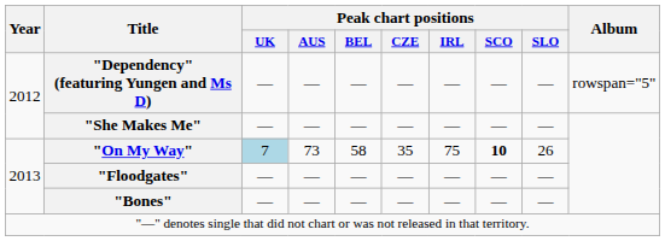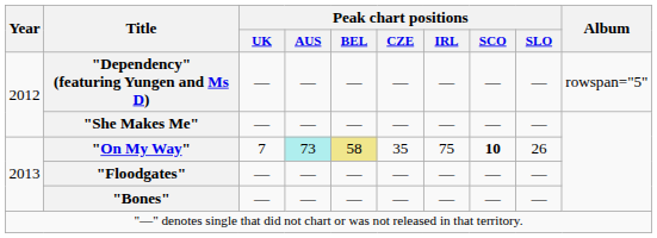"On My Way" | Peak chart positions / UK: lightblue background -> no background
"On My Way" | Peak chart positions / AUS: no background -> paleturquoise background
"On My Way" | Peak chart positions / BEL: no background -> khaki background
